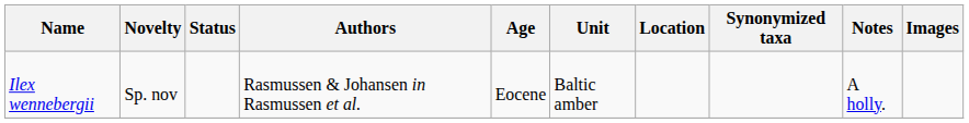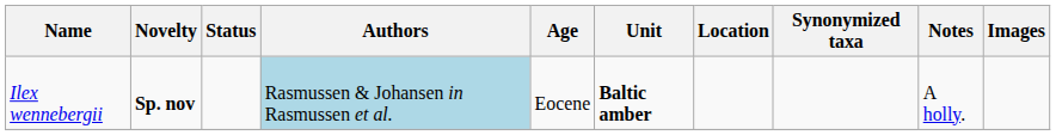Ilex wennebergii | Novelty: normal -> bold
Ilex wennebergii | Authors: no background -> lightblue background
Ilex wennebergii | Unit: normal -> bold
